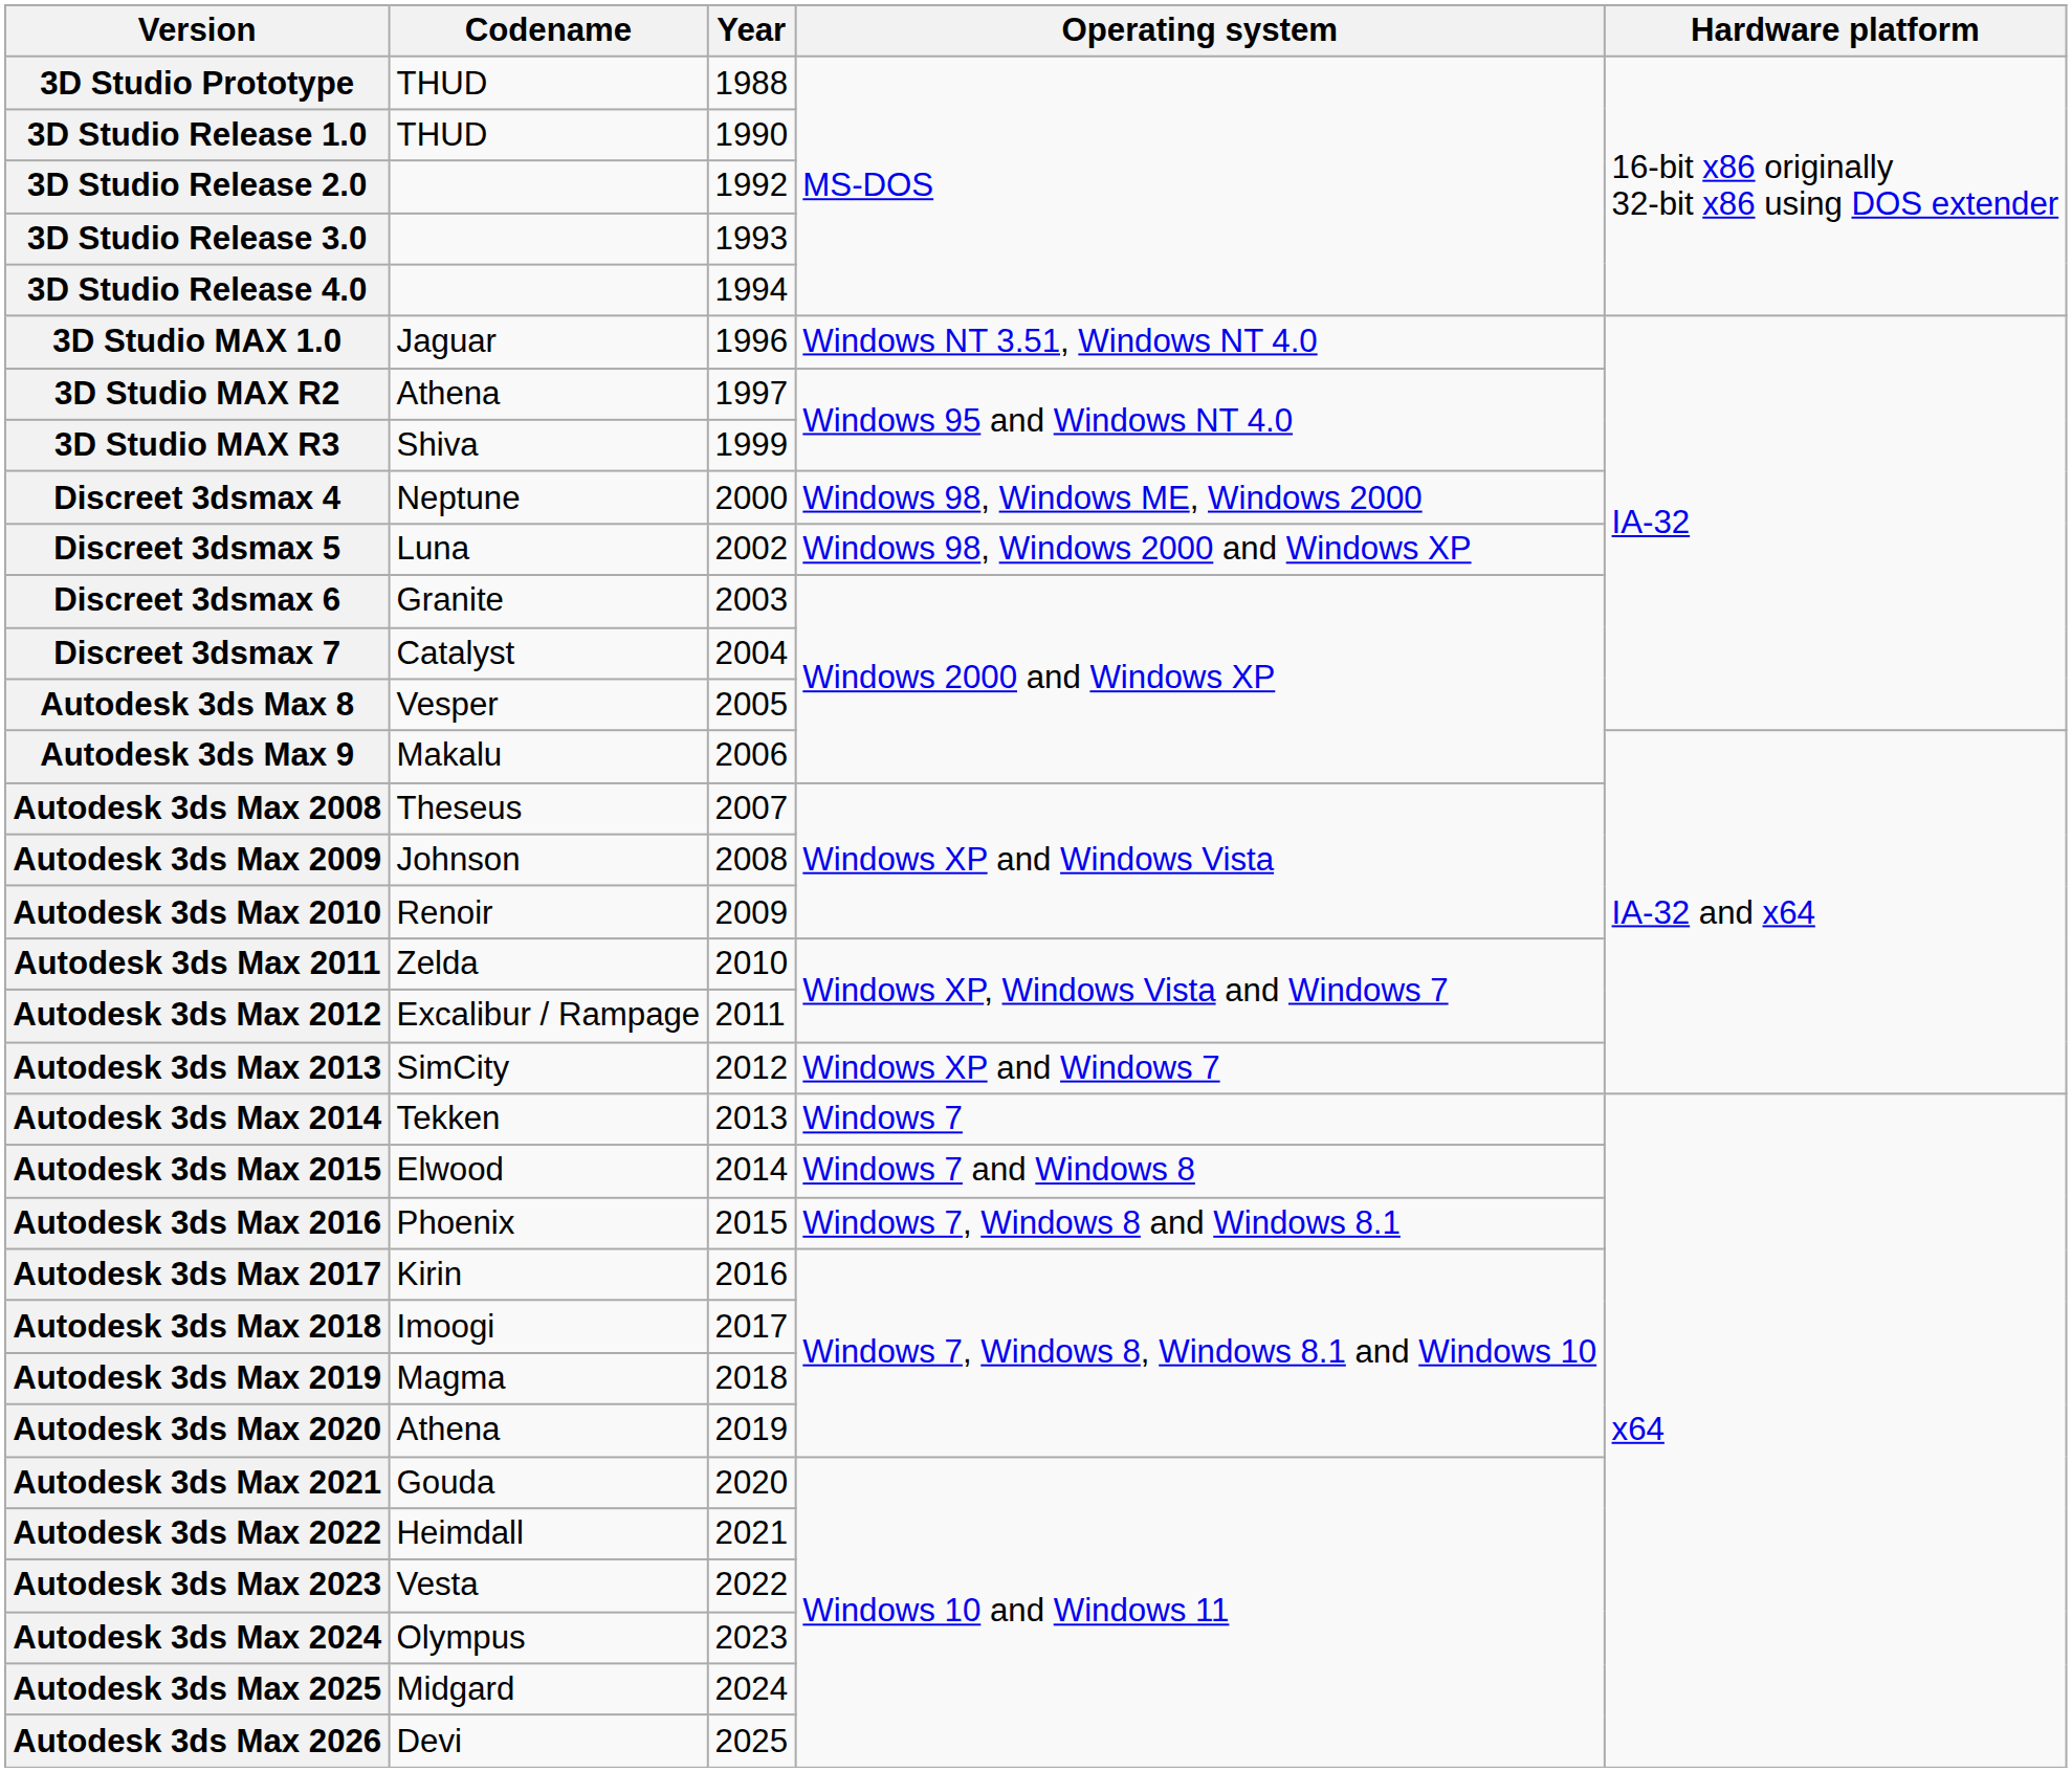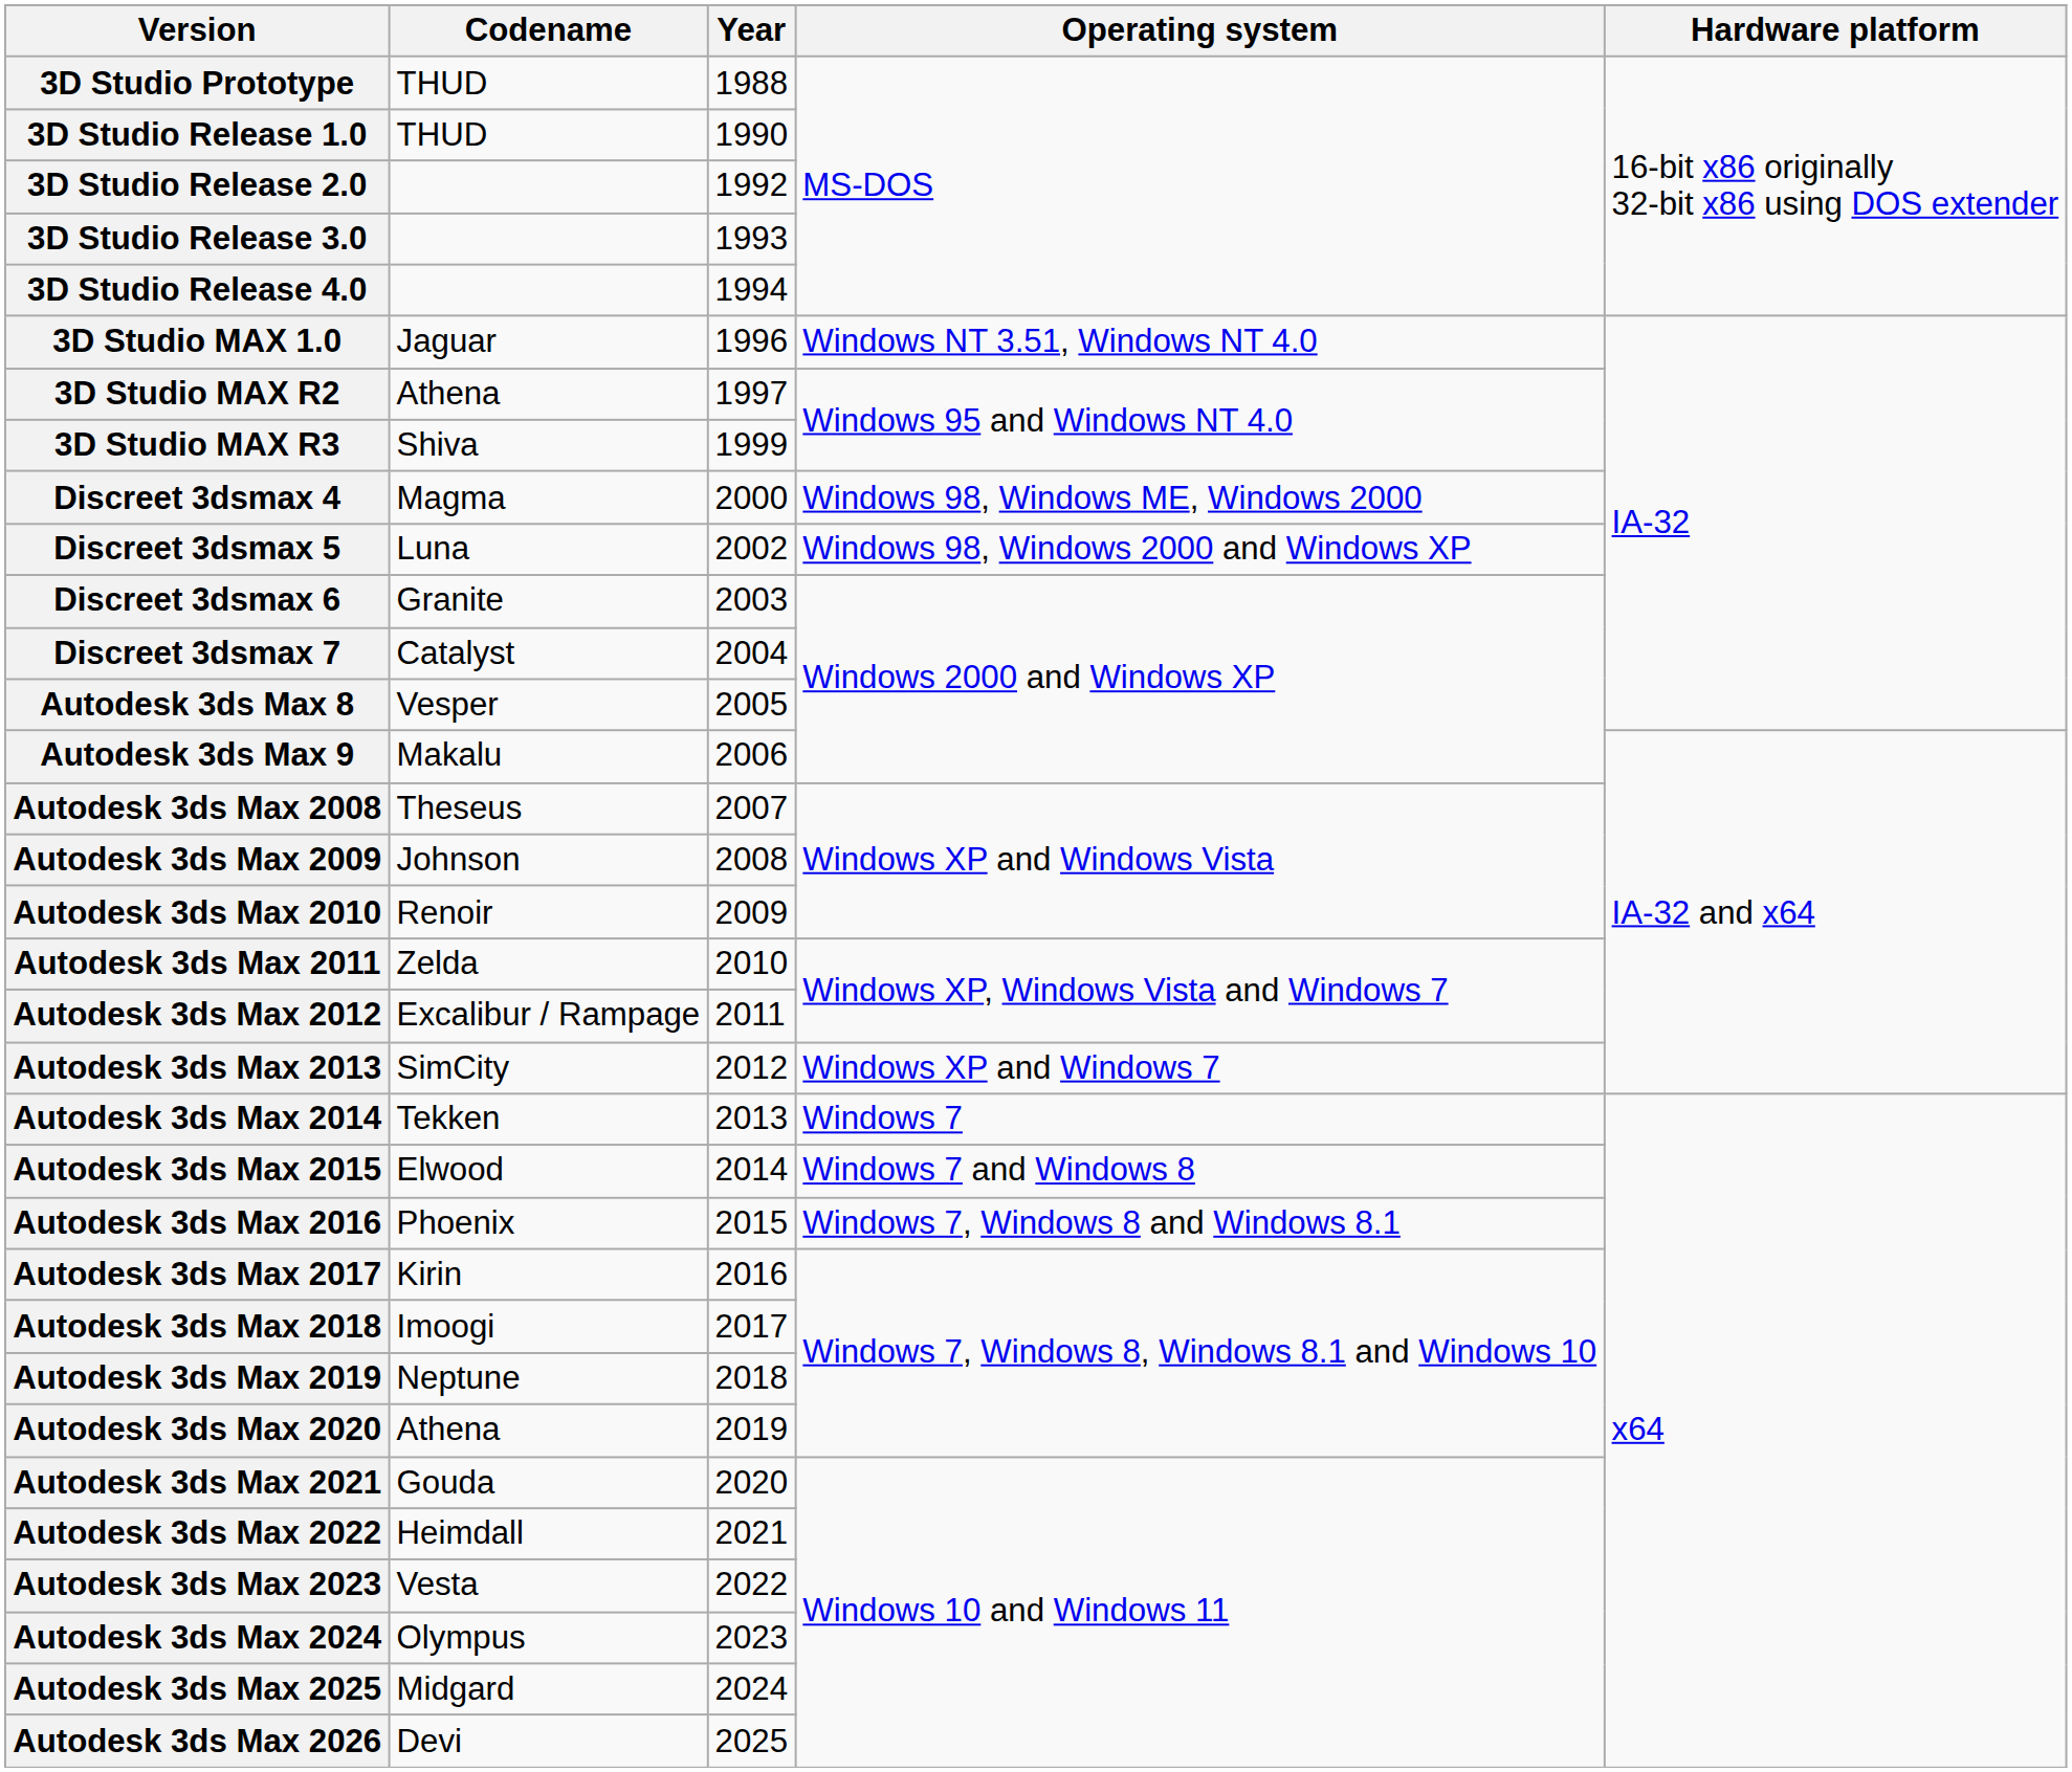Discreet 3dsmax 4 | Codename: Neptune -> Magma
Autodesk 3ds Max 2019 | Codename: Magma -> Neptune
